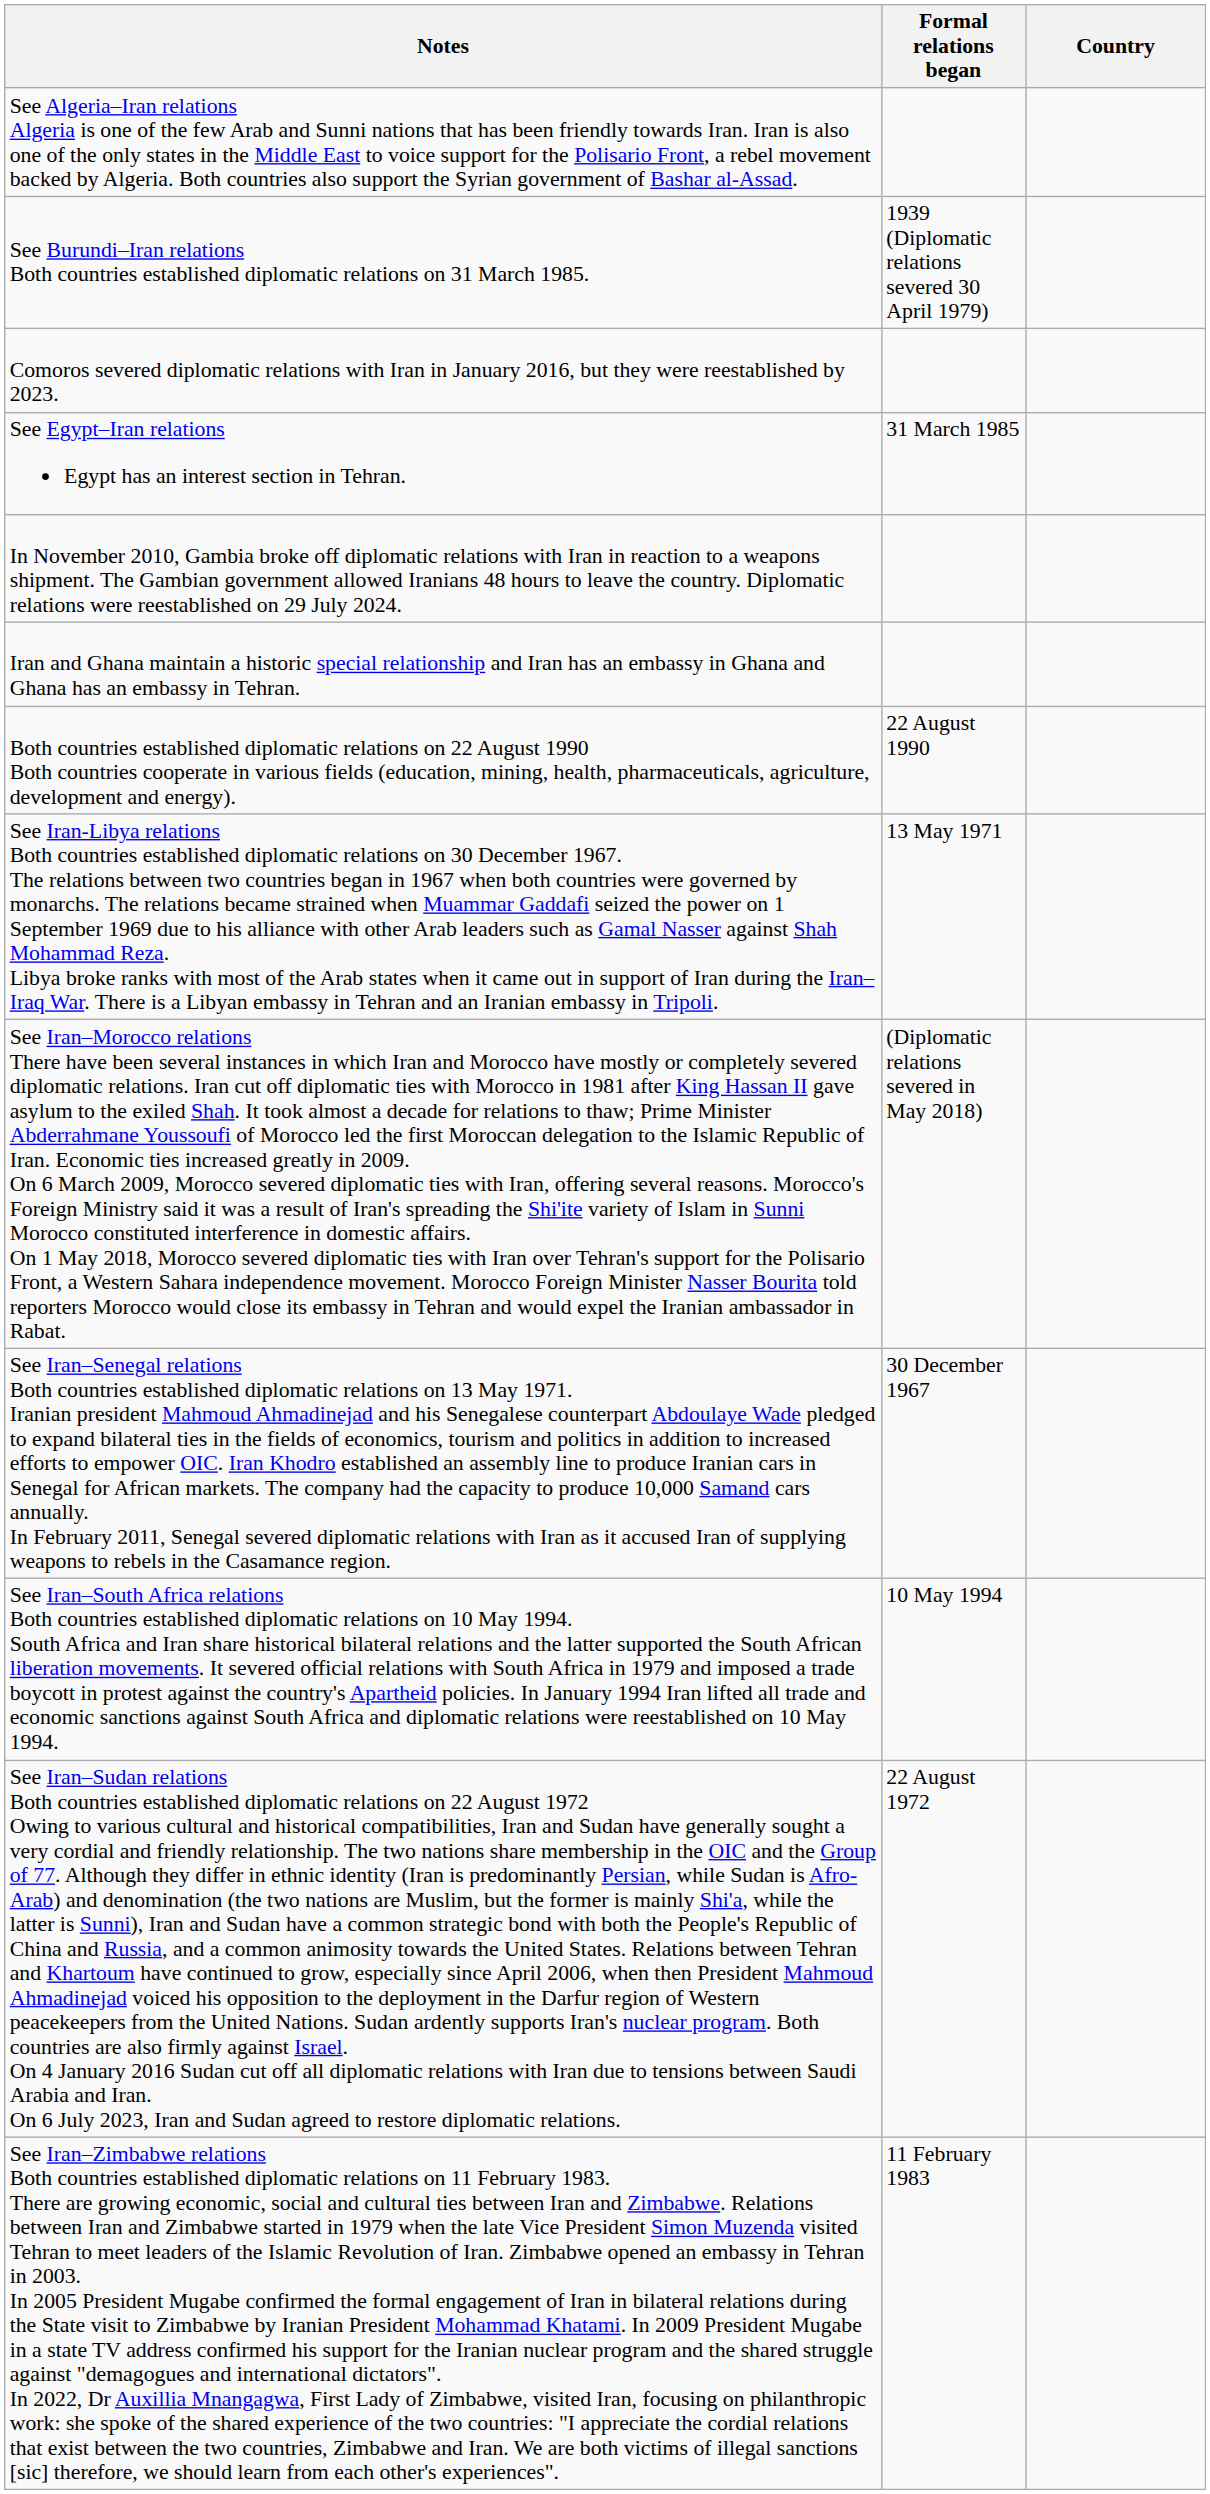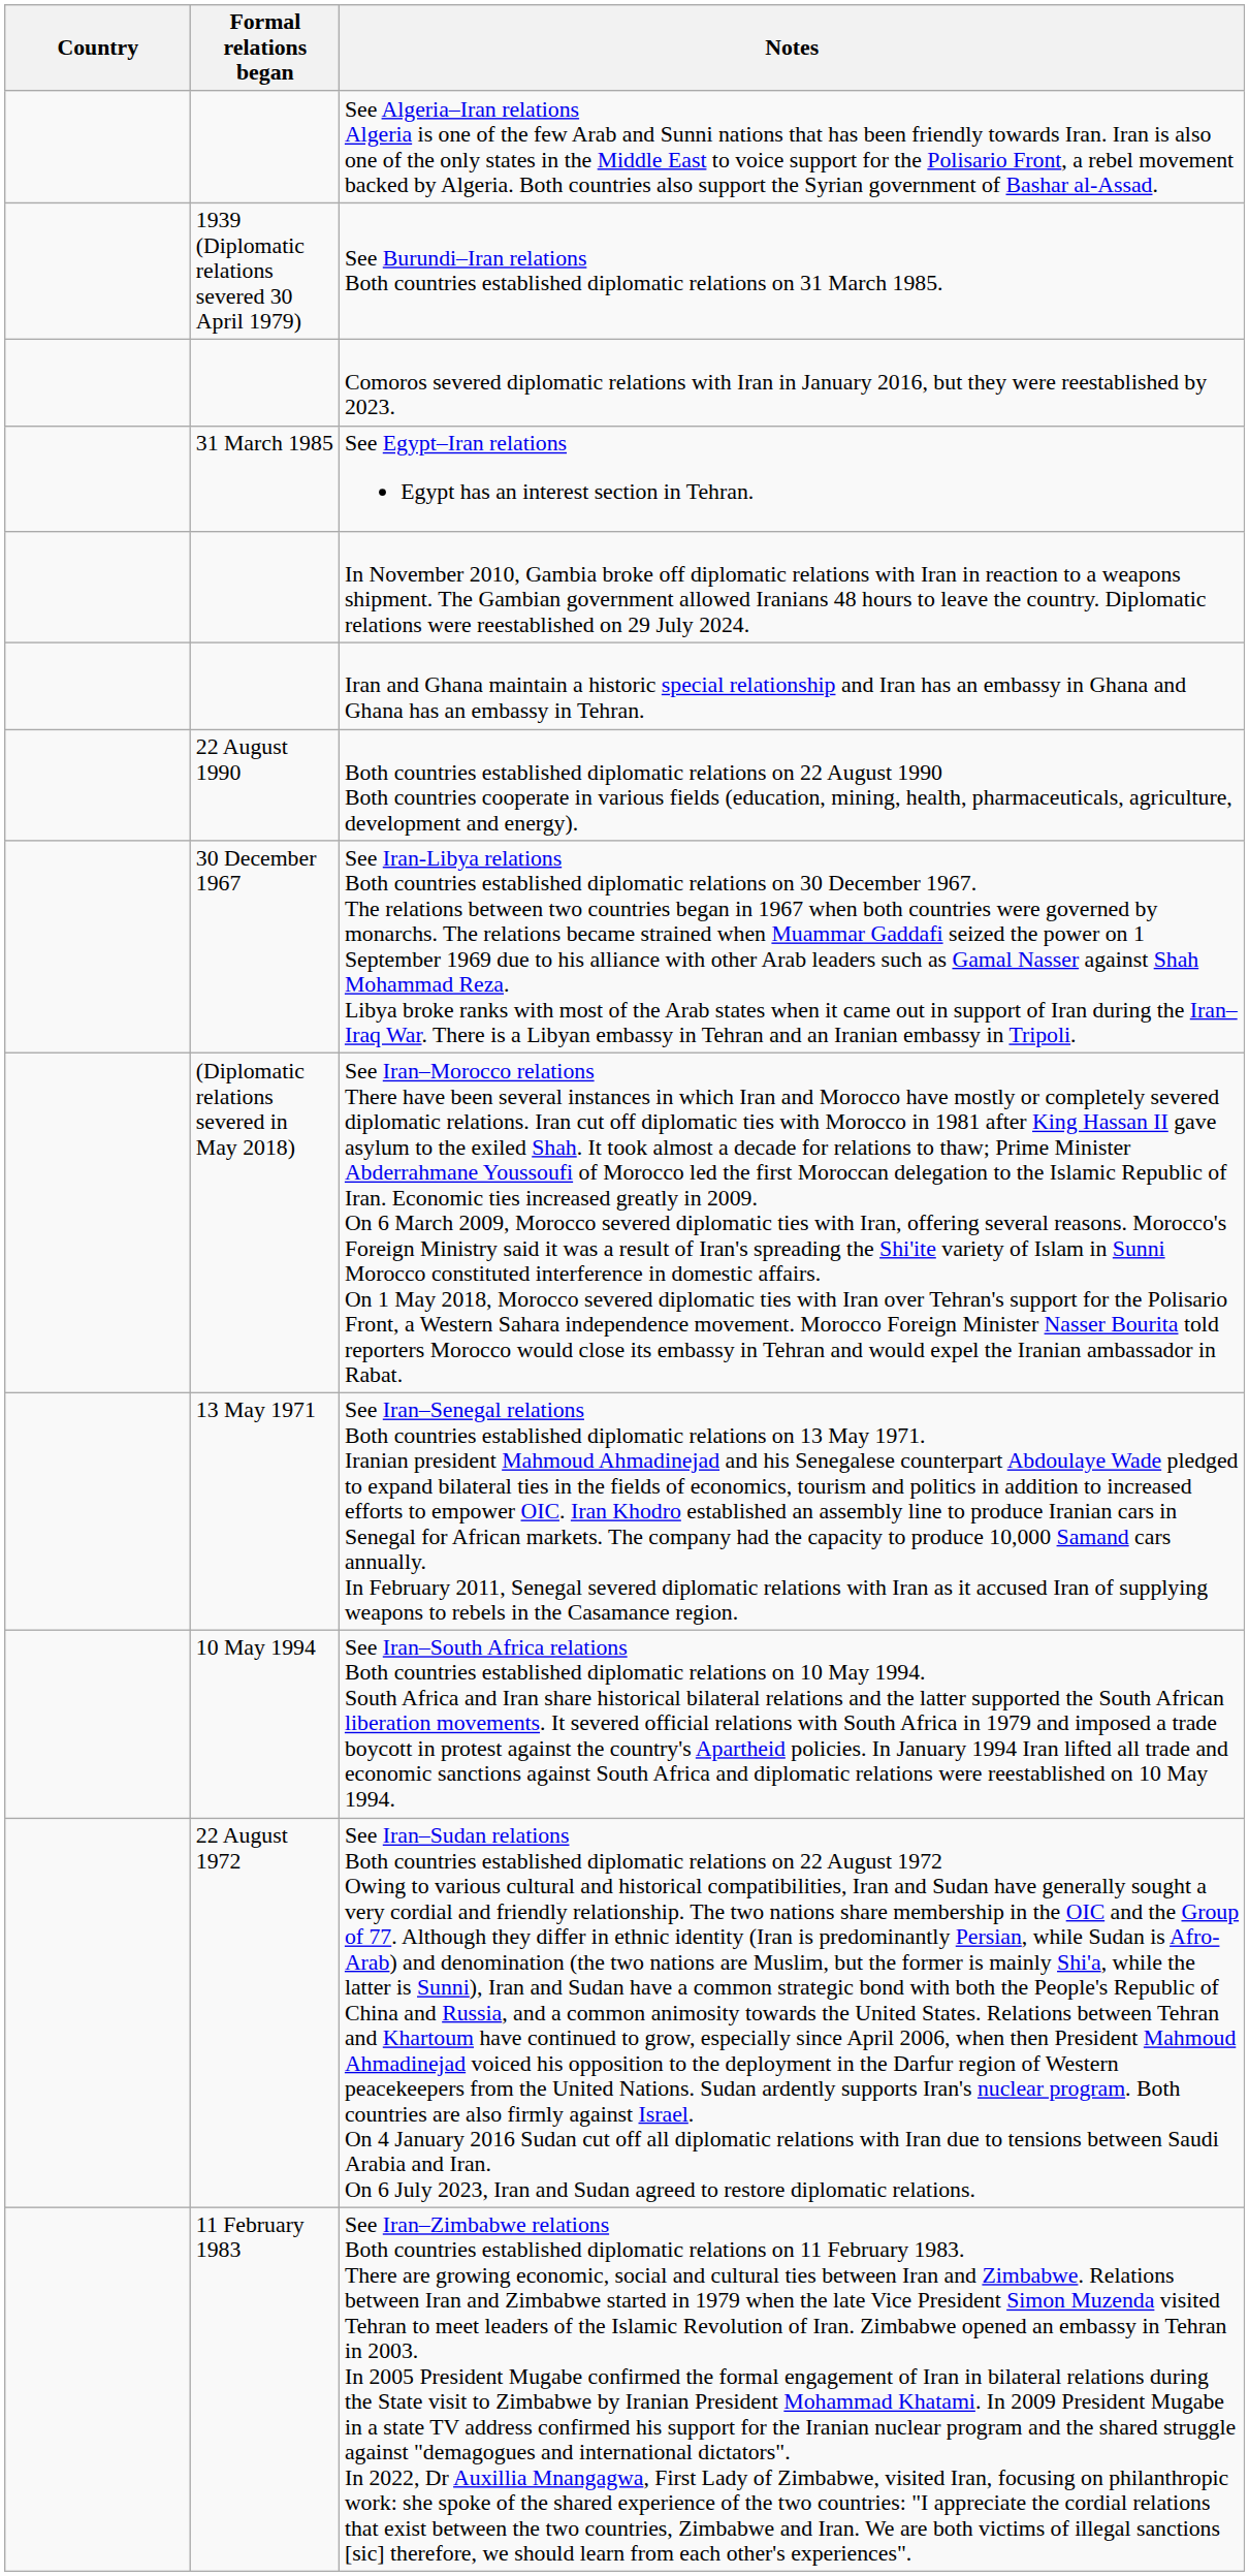columns swapped: Country <-> Notes
row 9 | Formal relations began: 13 May 1971 -> 30 December 1967
row 11 | Formal relations began: 30 December 1967 -> 13 May 1971
